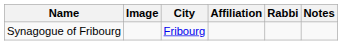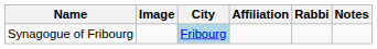Synagogue of Fribourg | City: no background -> lightblue background
